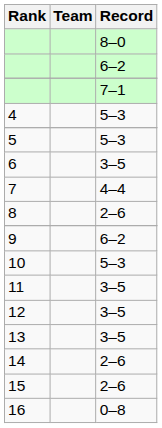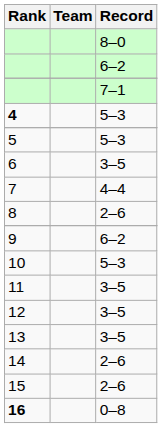4 | Rank: normal -> bold
16 | Rank: normal -> bold
